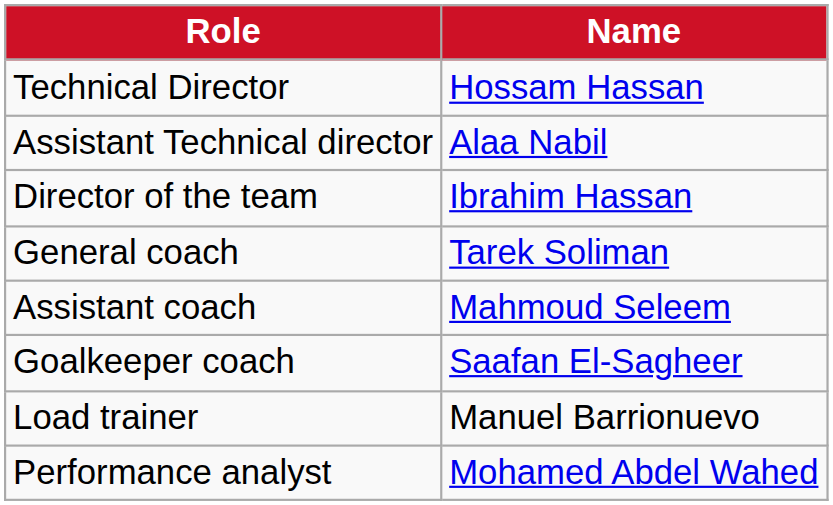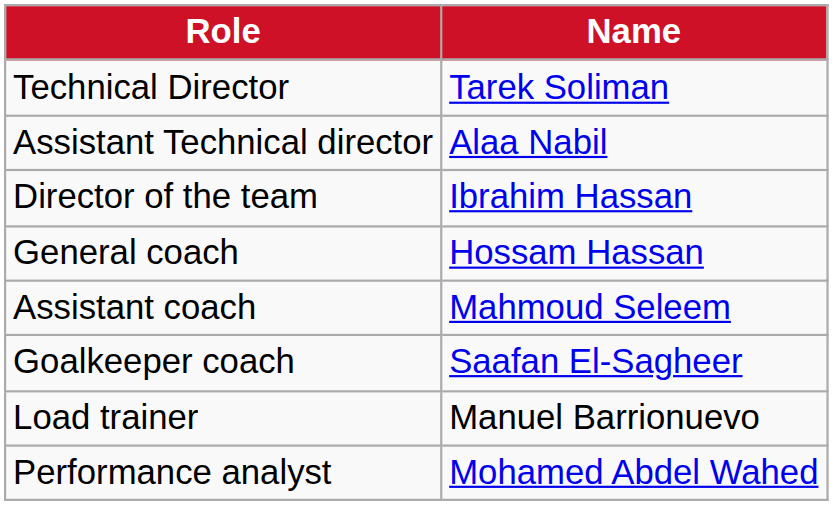Technical Director | Name: Hossam Hassan -> Tarek Soliman
General coach | Name: Tarek Soliman -> Hossam Hassan
